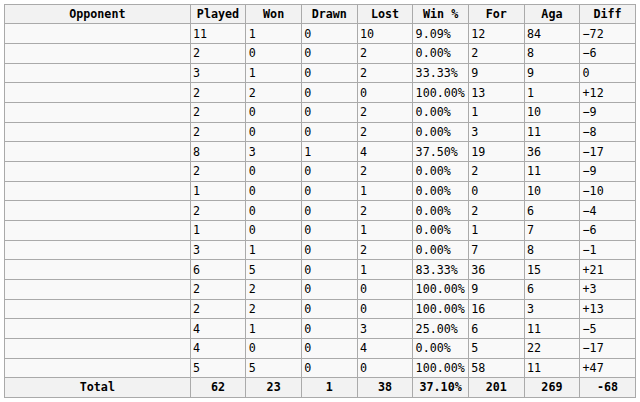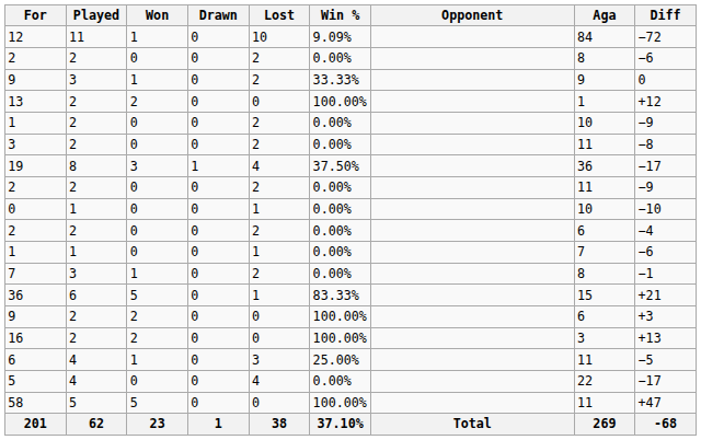columns swapped: Opponent <-> For
